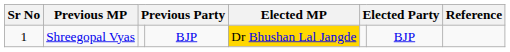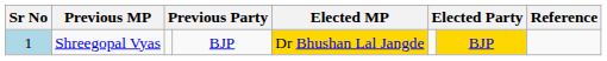Shreegopal Vyas | Sr No: no background -> lightblue background
Shreegopal Vyas | column 7: no background -> gold background
